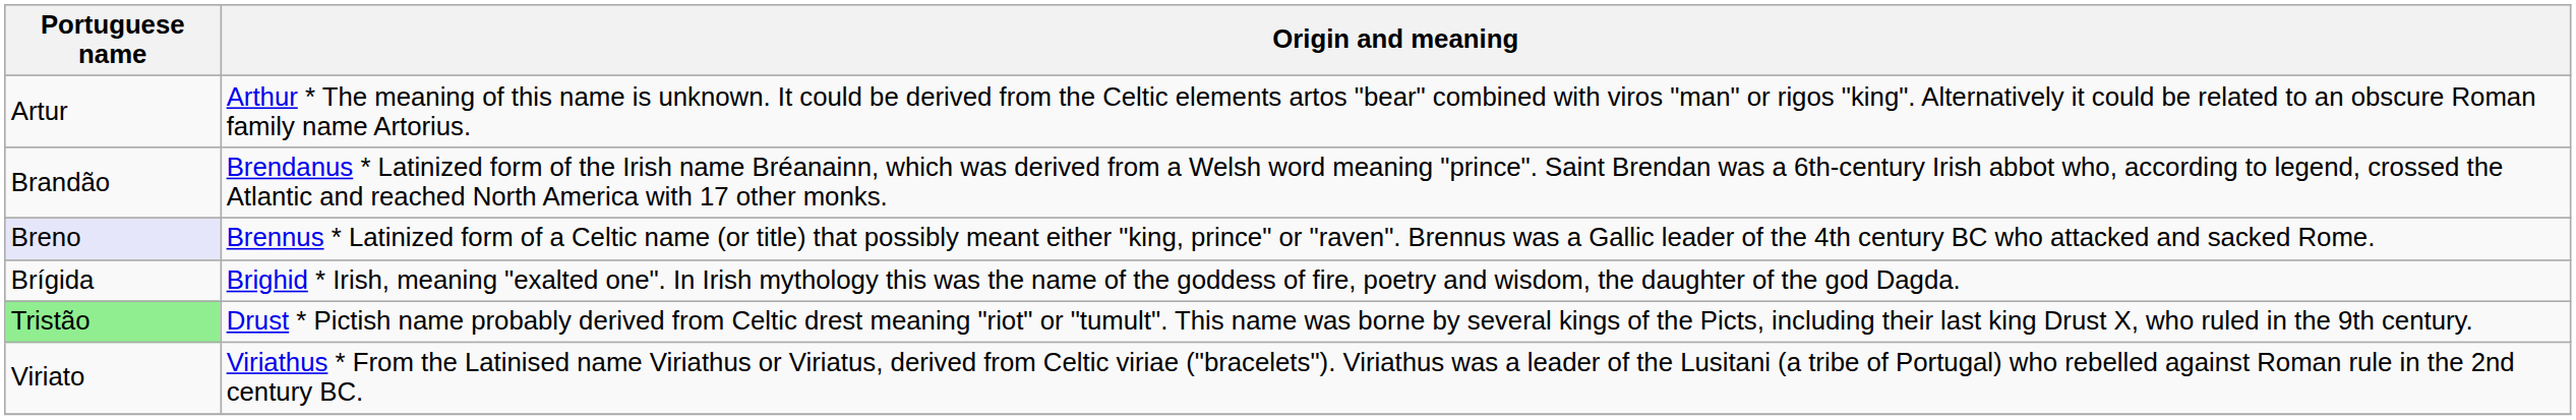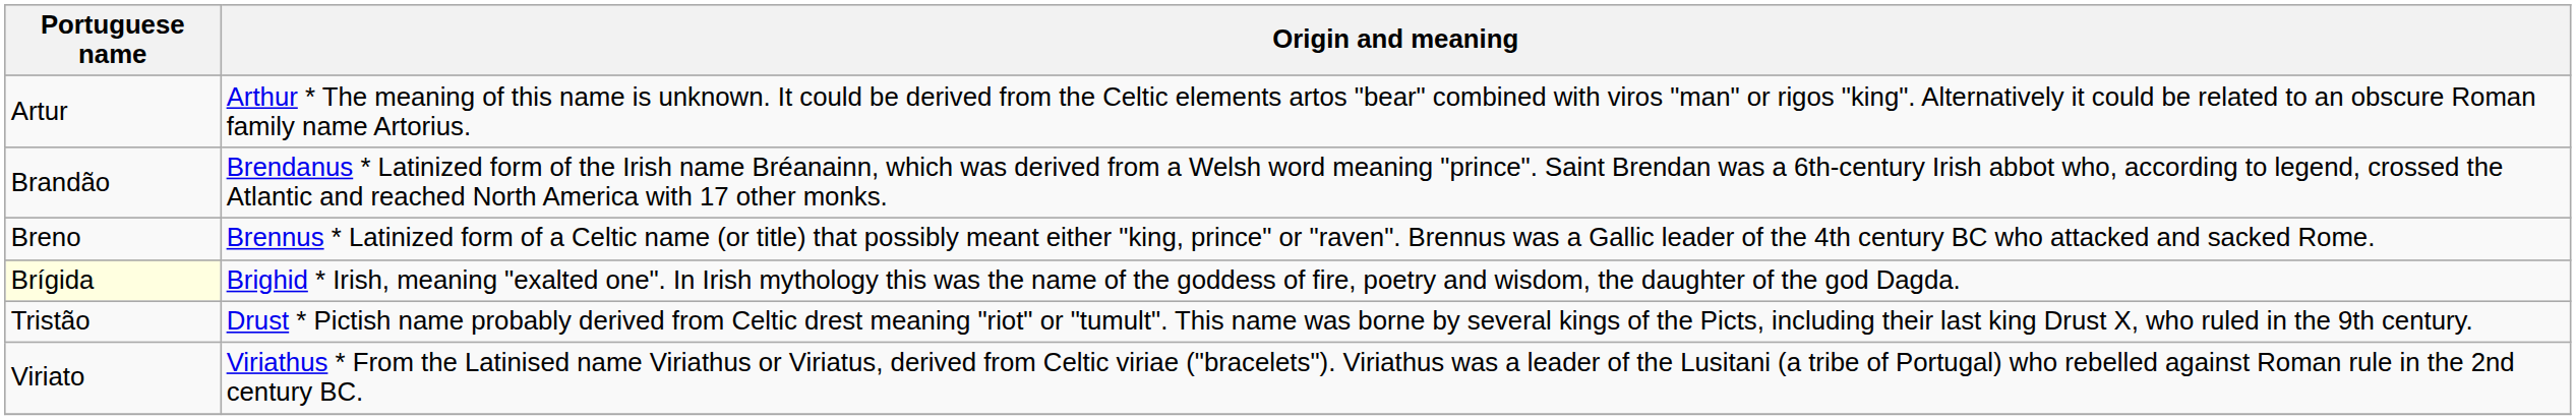Breno | Portuguese name: lavender background -> no background
Brígida | Portuguese name: no background -> lightyellow background
Tristão | Portuguese name: lightgreen background -> no background
